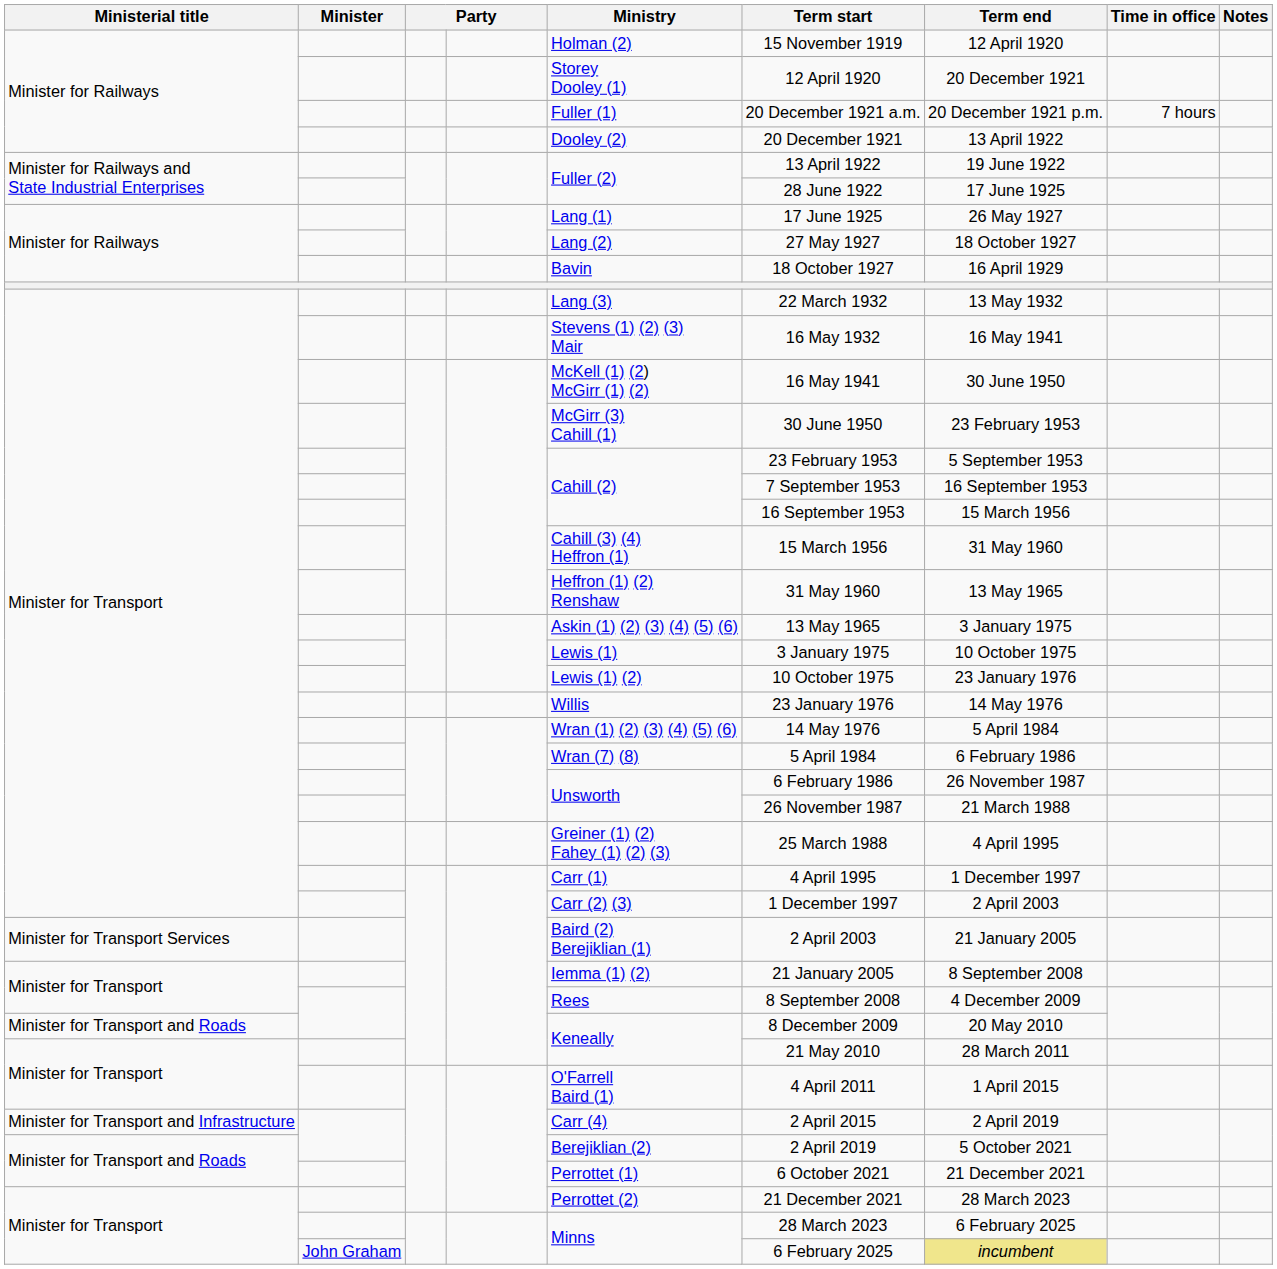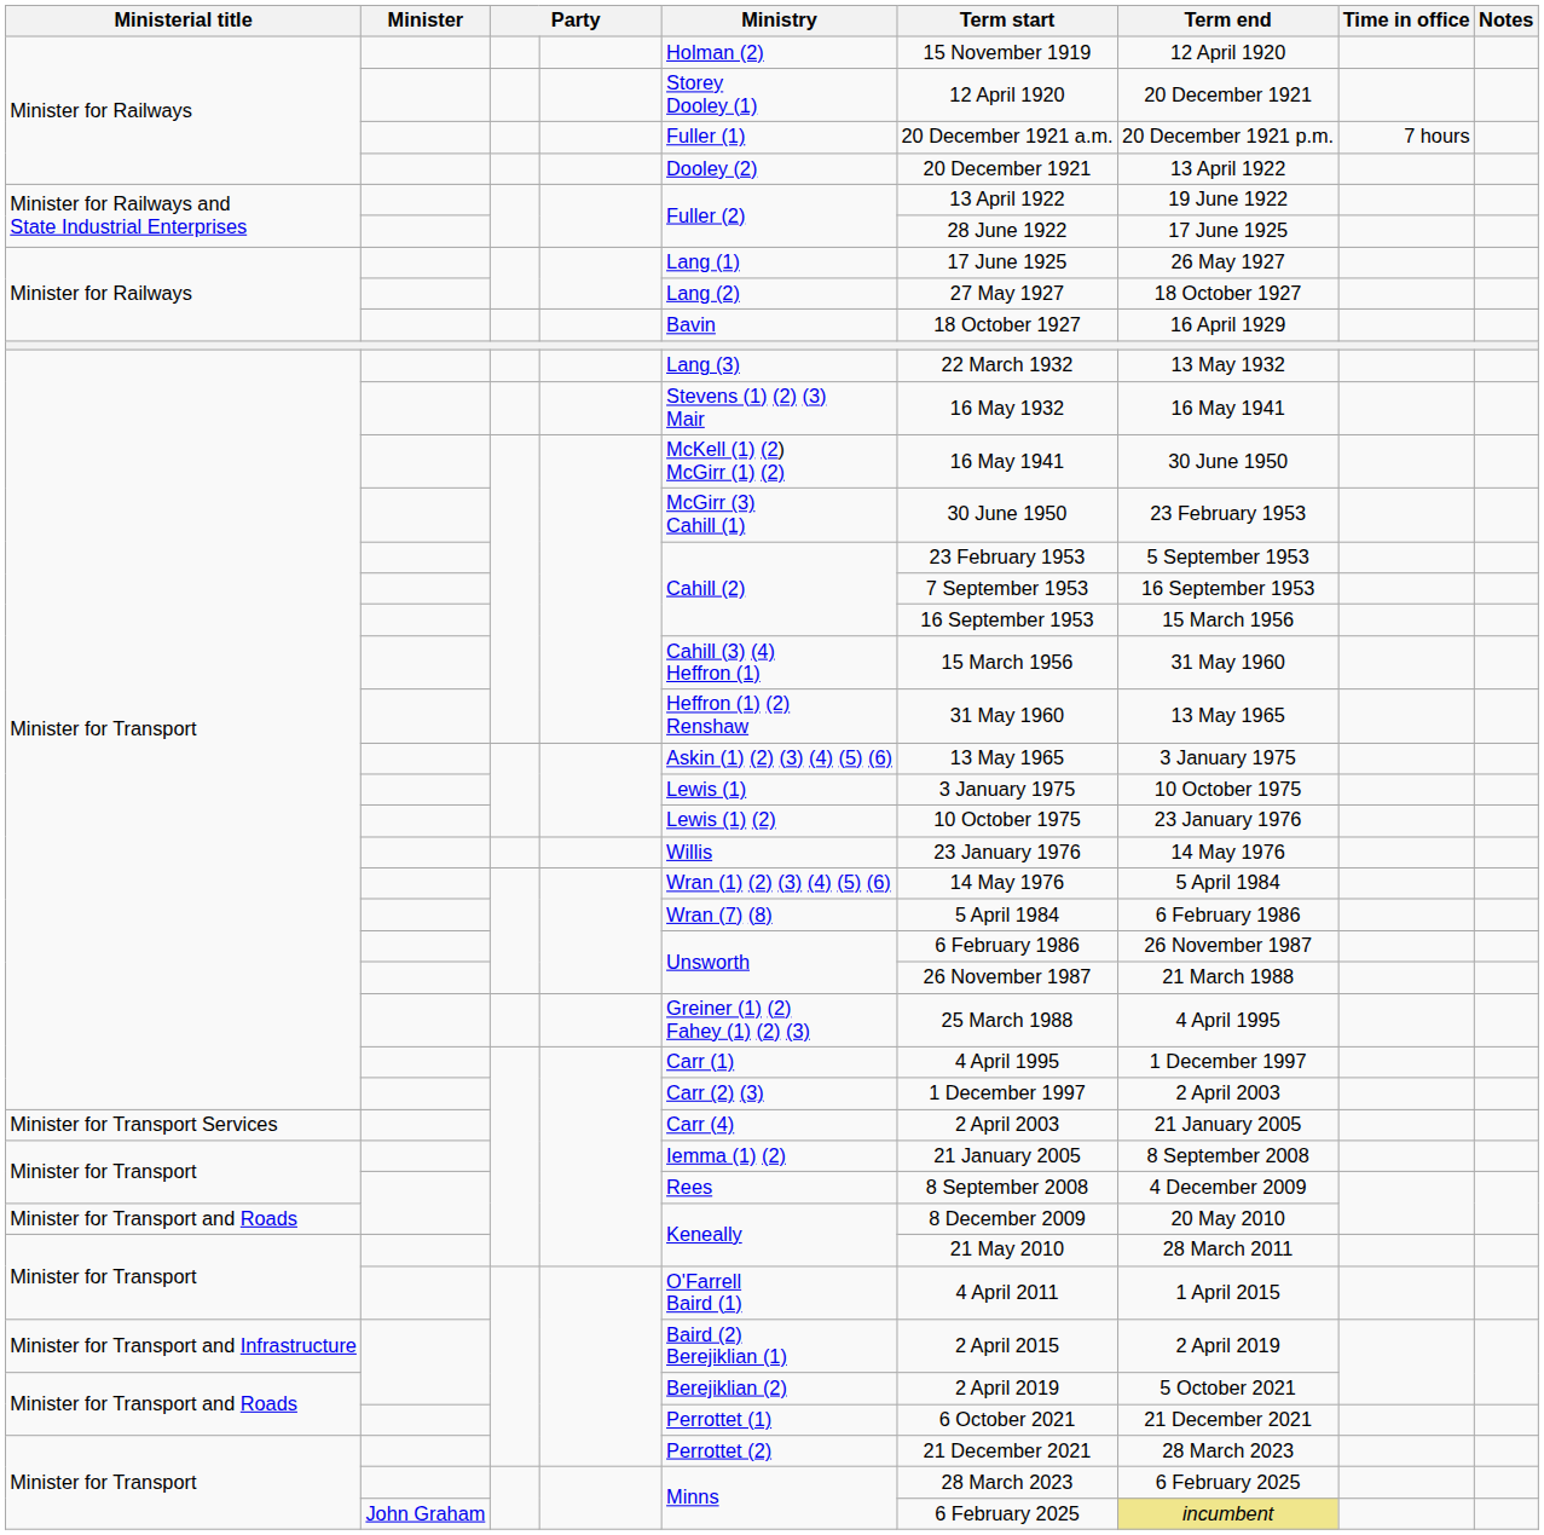Minister for Transport Services | Ministry: Baird (2) Berejiklian (1) -> Carr (4)
Minister for Transport and Infrastructure | Ministry: Carr (4) -> Baird (2) Berejiklian (1)
